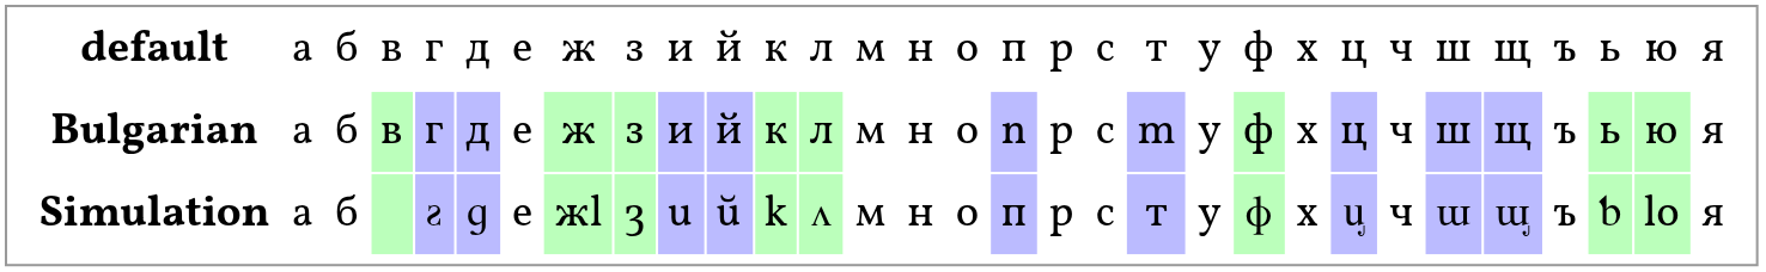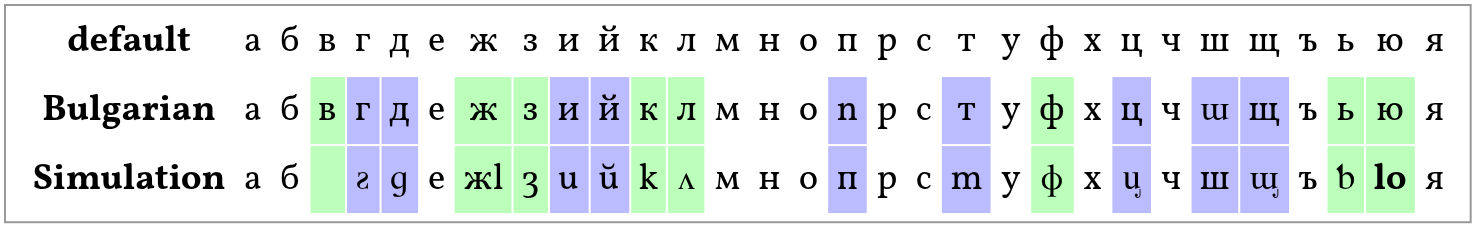Bulgarian | column 20: m -> т
Bulgarian | column 26: ш -> ɯ
Simulation | column 20: т -> m
Simulation | column 26: ɯ -> ш
Simulation | column 30: normal -> bold
